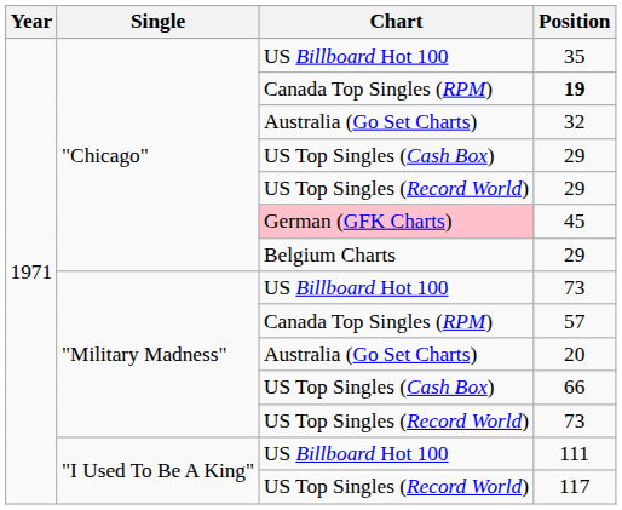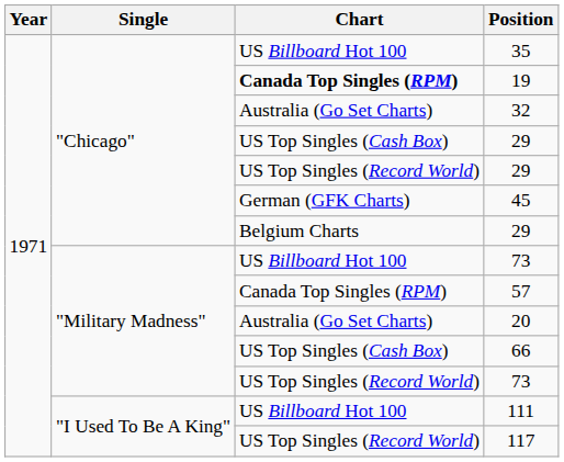19 | Chart: normal -> bold
19 | Position: bold -> normal
45 | Chart: pink background -> no background
